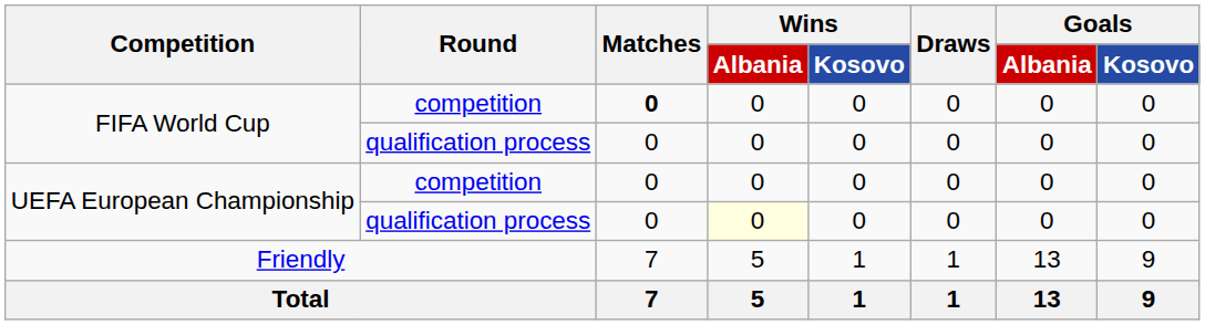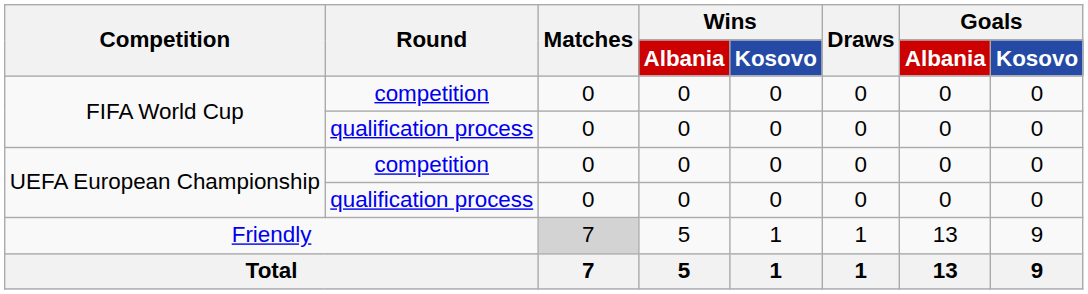FIFA World Cup / competition | Matches: bold -> normal
UEFA European Championship / qualification process | Wins / Albania: lightyellow background -> no background
Friendly | Matches: no background -> lightgrey background
